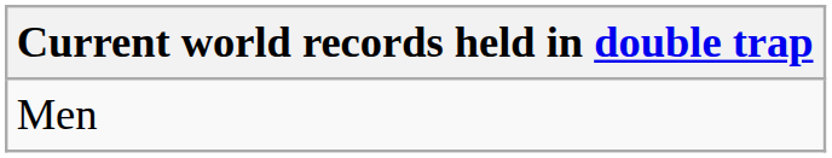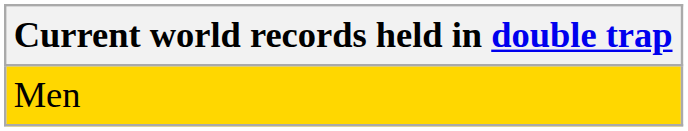Men | column 1: no background -> gold background
